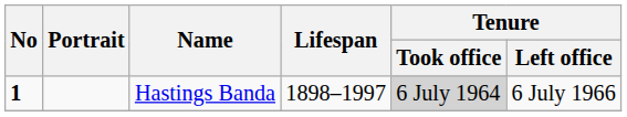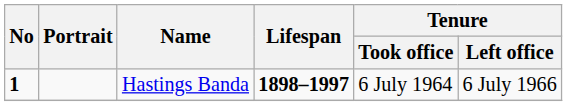Hastings Banda | Lifespan: normal -> bold
Hastings Banda | Tenure / Took office: lightgrey background -> no background
